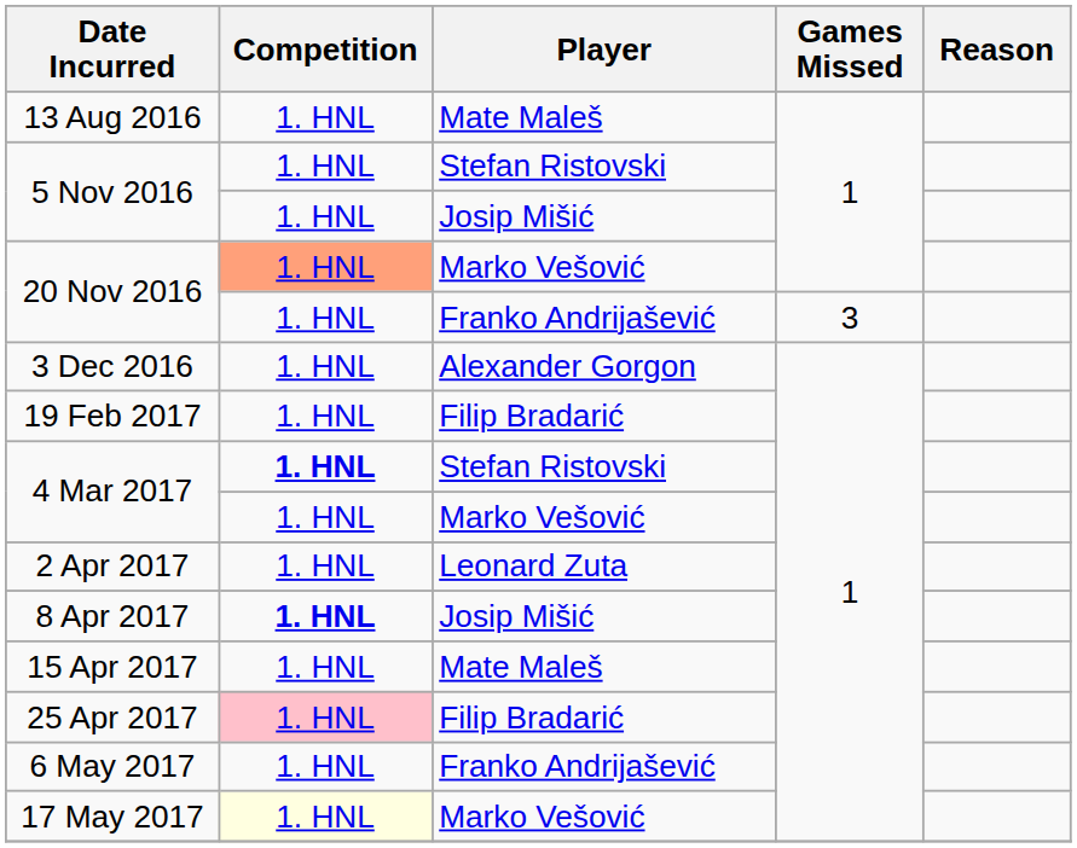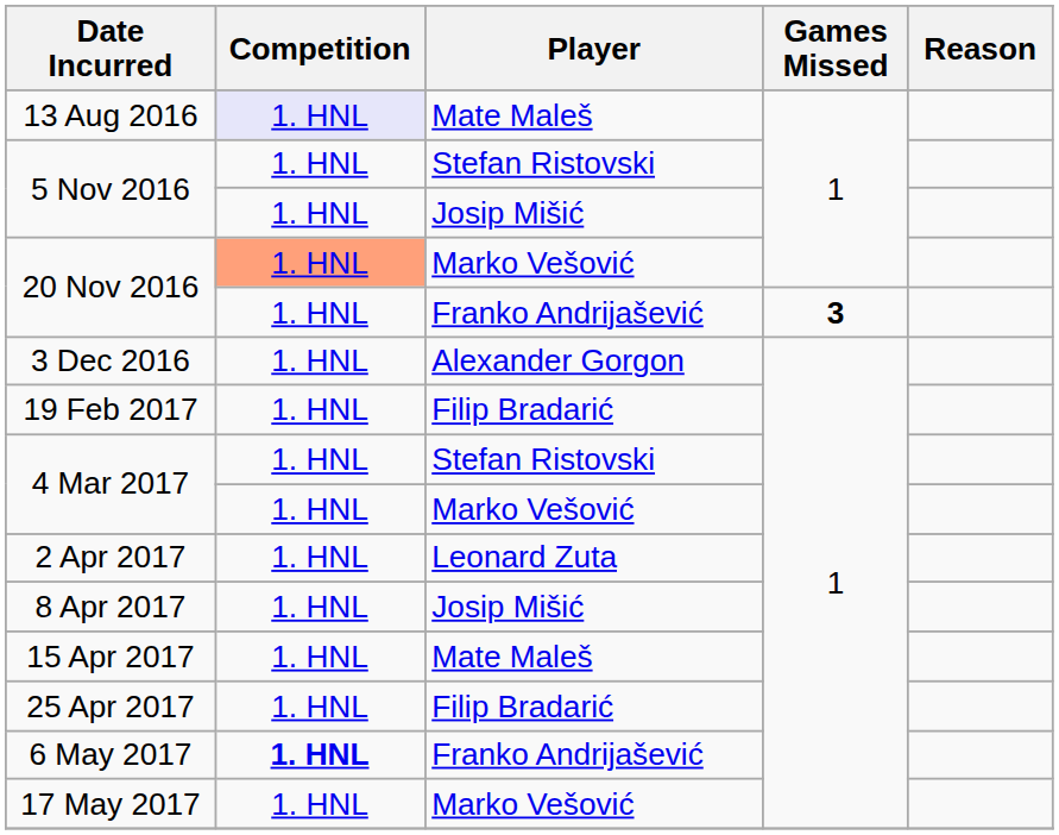13 Aug 2016 | Competition: no background -> lavender background
20 Nov 2016 / Franko Andrijašević | Games Missed: normal -> bold
4 Mar 2017 / Stefan Ristovski | Competition: bold -> normal
8 Apr 2017 | Competition: bold -> normal
25 Apr 2017 | Competition: pink background -> no background
6 May 2017 | Competition: normal -> bold
17 May 2017 | Competition: lightyellow background -> no background
